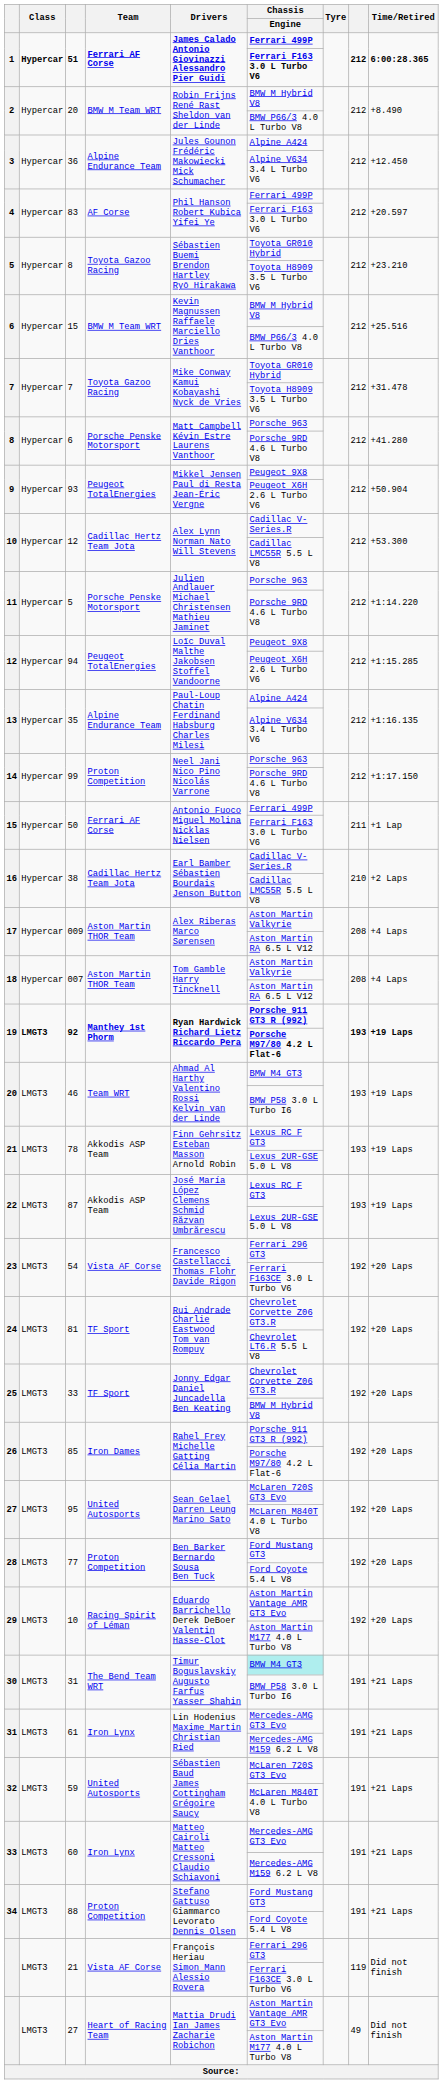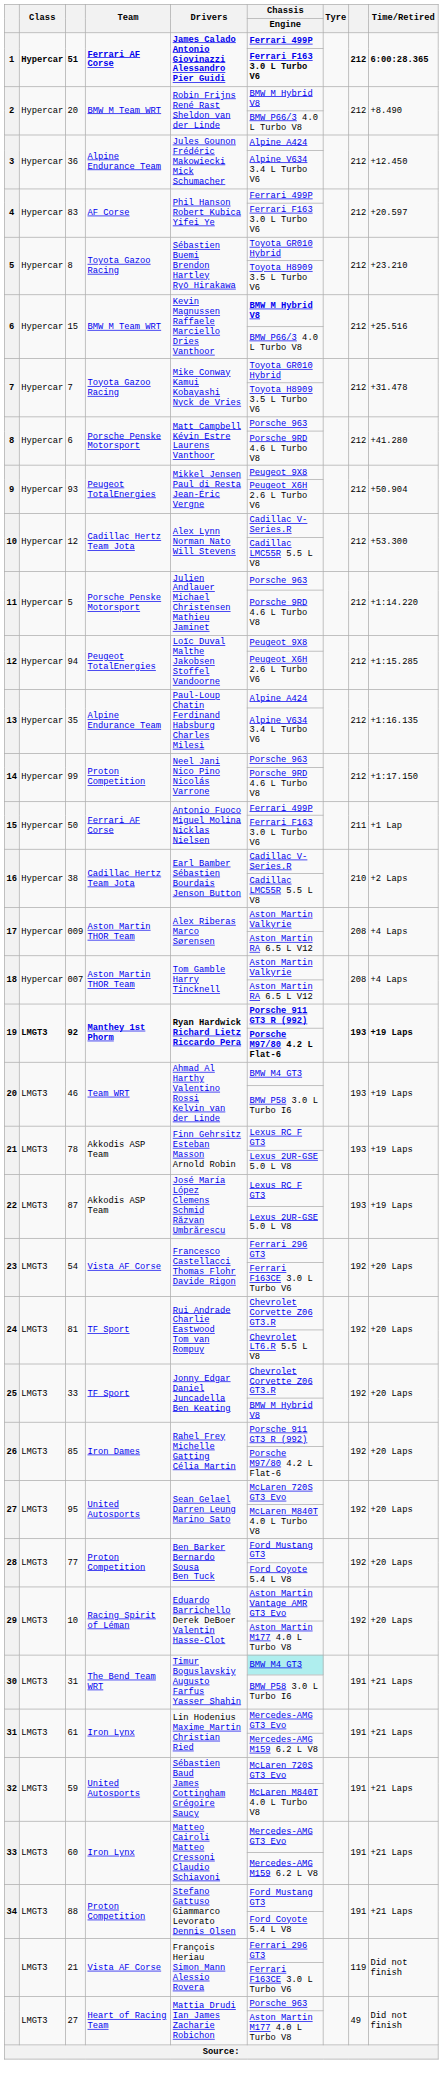row 13 | Chassis / Engine: normal -> bold
row 73 | Chassis / Engine: Aston Martin Vantage AMR GT3 Evo -> Porsche 963
